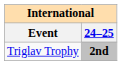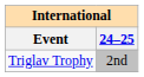Triglav Trophy | 24–25: bold -> normal
